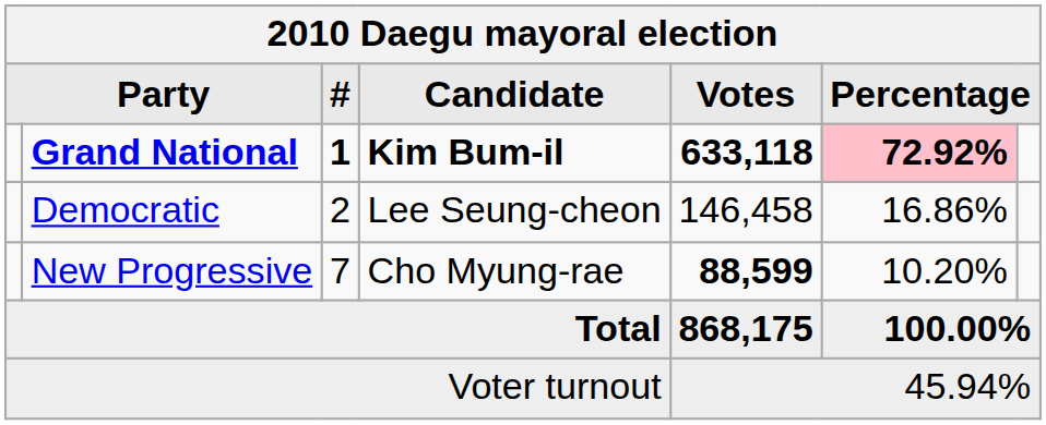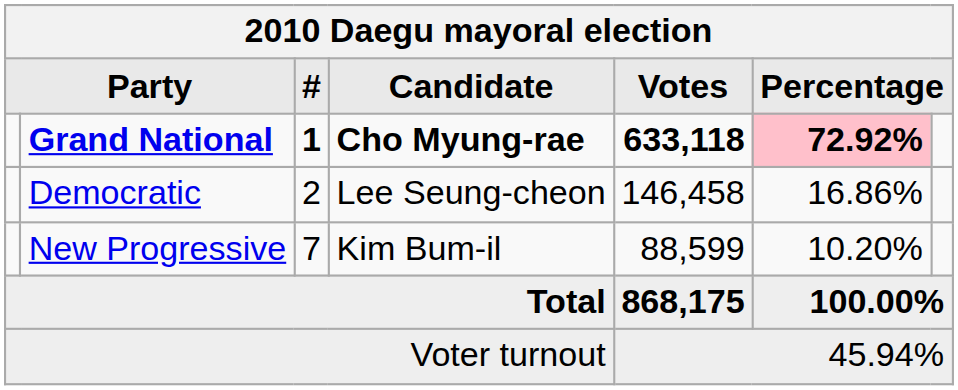Grand National | Candidate: Kim Bum-il -> Cho Myung-rae
New Progressive | Candidate: Cho Myung-rae -> Kim Bum-il
New Progressive | Votes: bold -> normal
